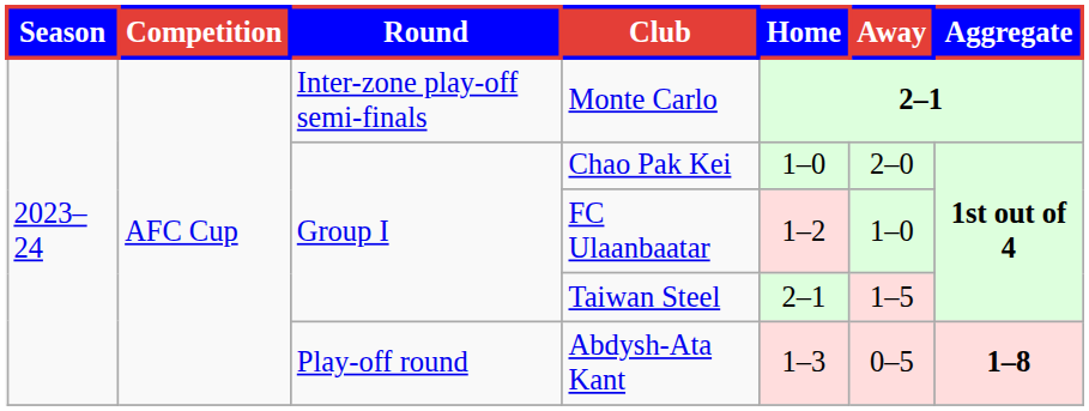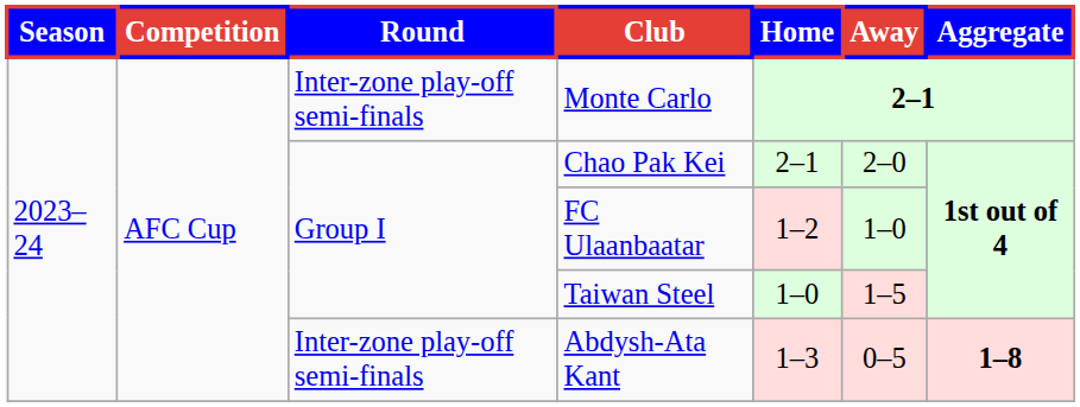Chao Pak Kei | Home: 1–0 -> 2–1
Taiwan Steel | Home: 2–1 -> 1–0
Abdysh-Ata Kant | Round: Play-off round -> Inter-zone play-off semi-finals
